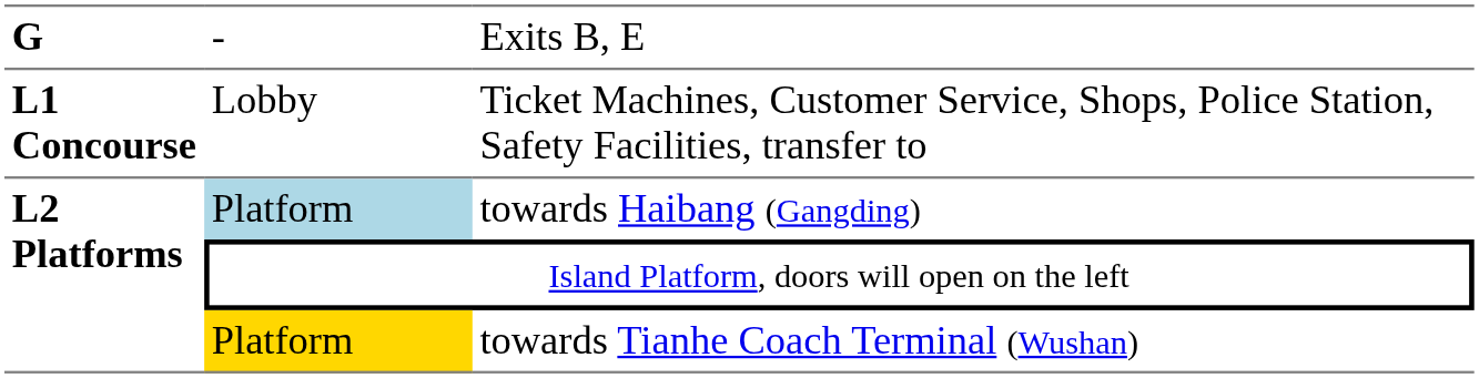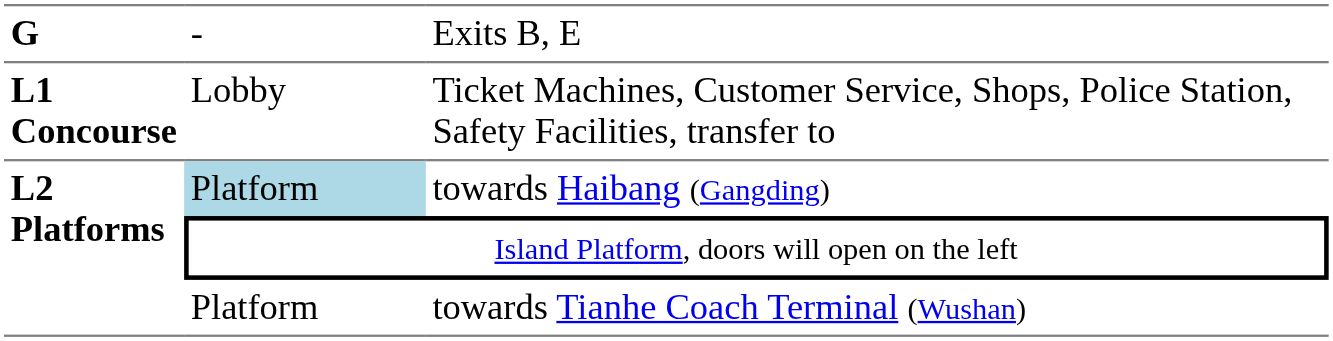towards Tianhe Coach Terminal (Wushan) | column 2: gold background -> no background
